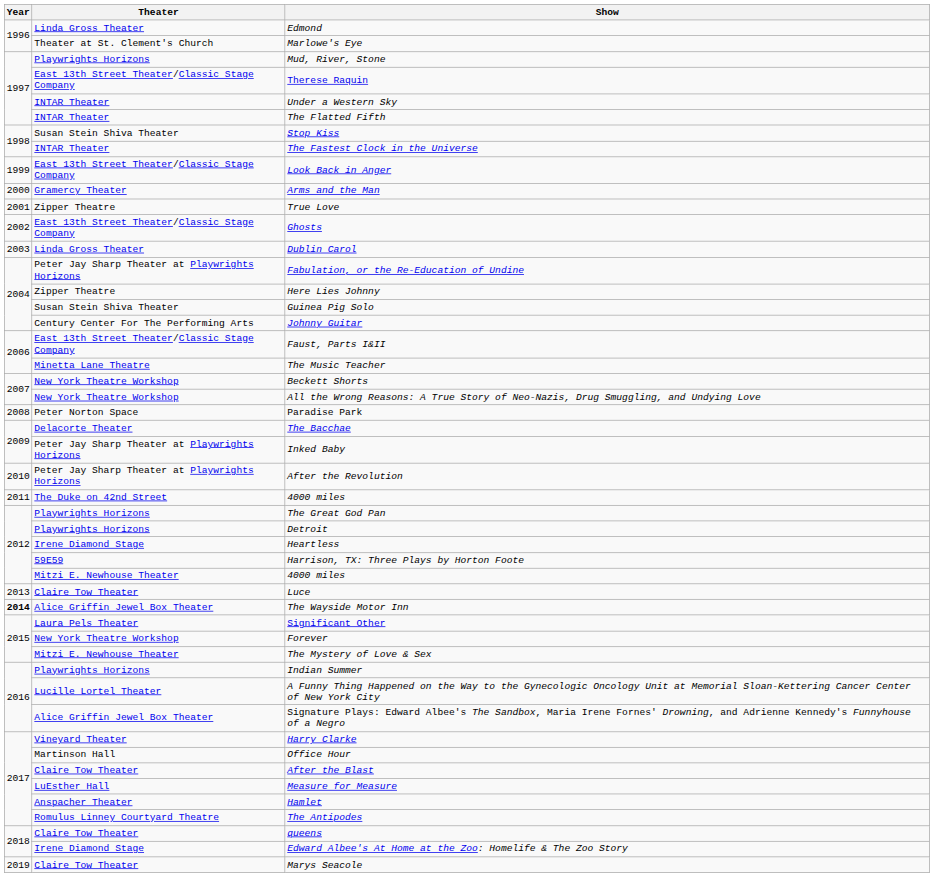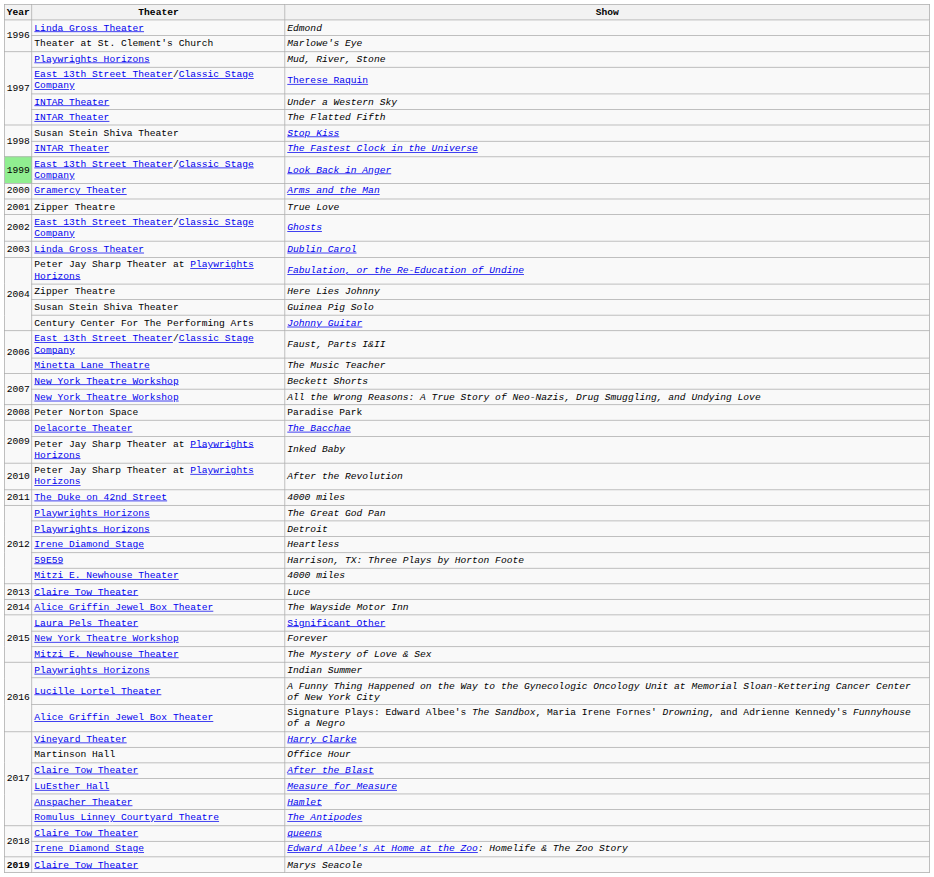Look Back in Anger | Year: no background -> lightgreen background
The Wayside Motor Inn | Year: bold -> normal
Marys Seacole | Year: normal -> bold
